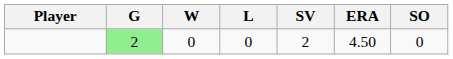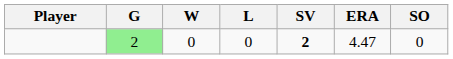row 2 | SV: normal -> bold
row 2 | ERA: 4.50 -> 4.47
